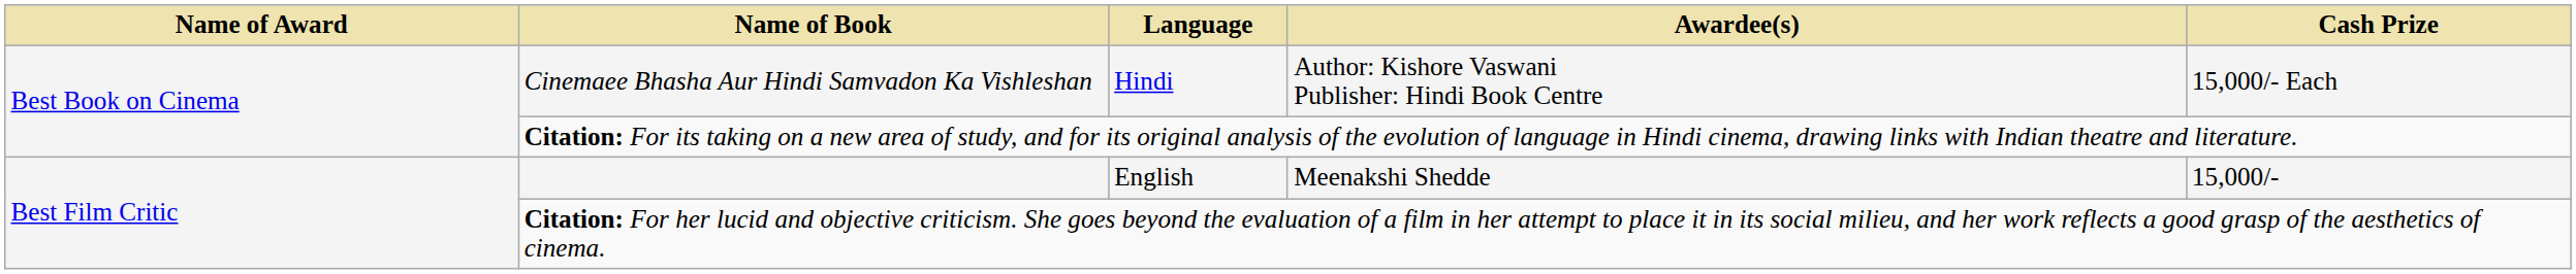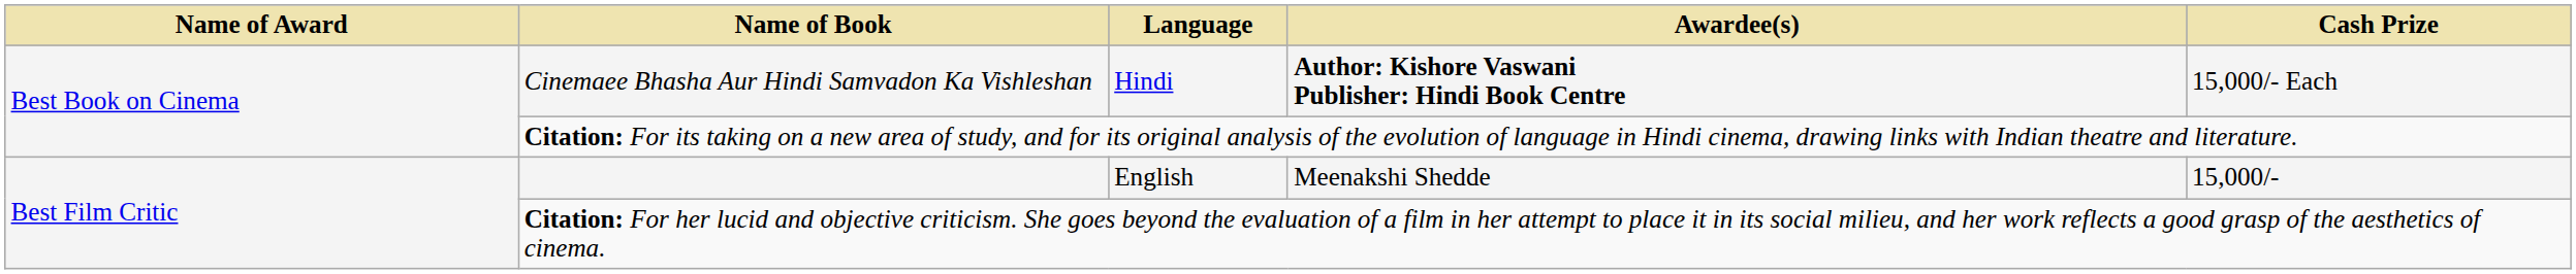Cinemaee Bhasha Aur Hindi Samvadon Ka Vishleshan | Awardee(s): normal -> bold
